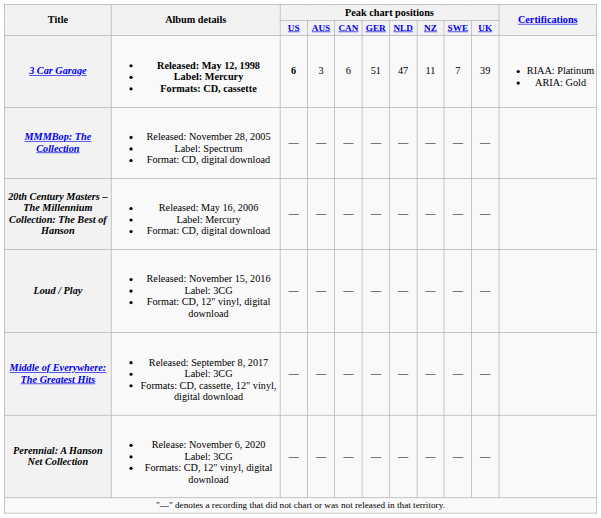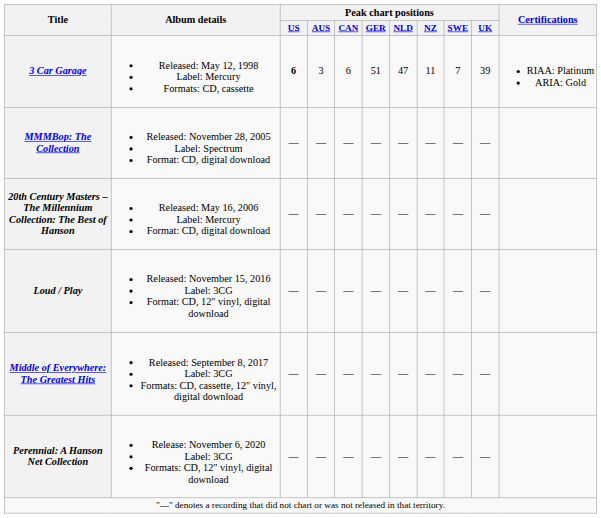3 Car Garage | Album details: bold -> normal
